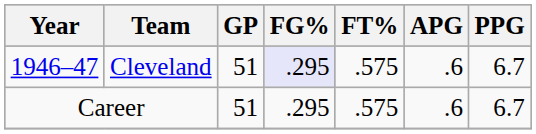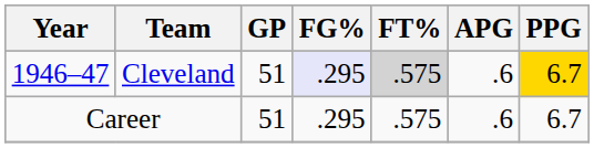1946–47 | FT%: no background -> lightgrey background
1946–47 | PPG: no background -> gold background
